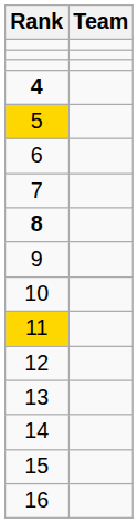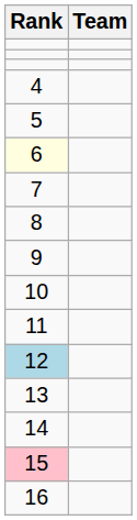row 5 | Rank: bold -> normal
row 6 | Rank: gold background -> no background
row 7 | Rank: no background -> lightyellow background
row 9 | Rank: bold -> normal
row 12 | Rank: gold background -> no background
row 13 | Rank: no background -> lightblue background
row 16 | Rank: no background -> pink background
